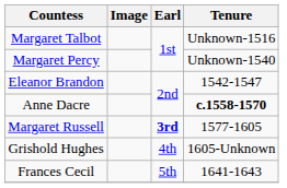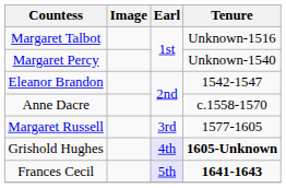Anne Dacre | Tenure: bold -> normal
Margaret Russell | Earl: bold -> normal
Grishold Hughes | Earl: no background -> lavender background
Grishold Hughes | Tenure: normal -> bold
Frances Cecil | Earl: no background -> lavender background
Frances Cecil | Tenure: normal -> bold
